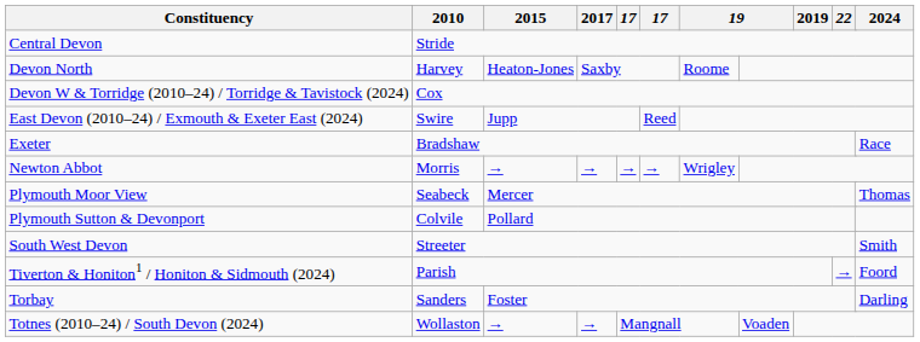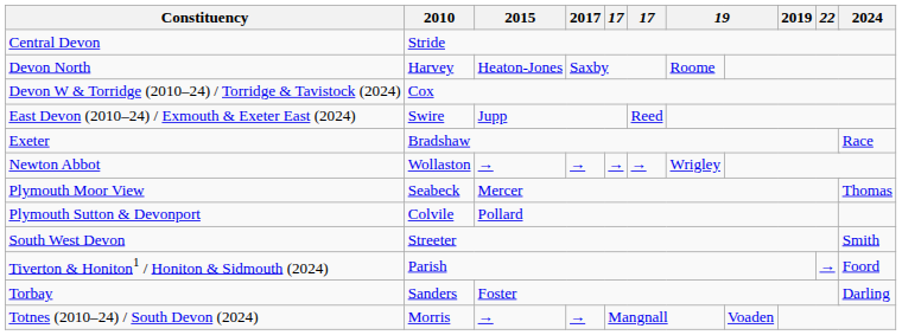Newton Abbot | 2010: Morris -> Wollaston
Totnes (2010–24) / South Devon (2024) | 2010: Wollaston -> Morris
